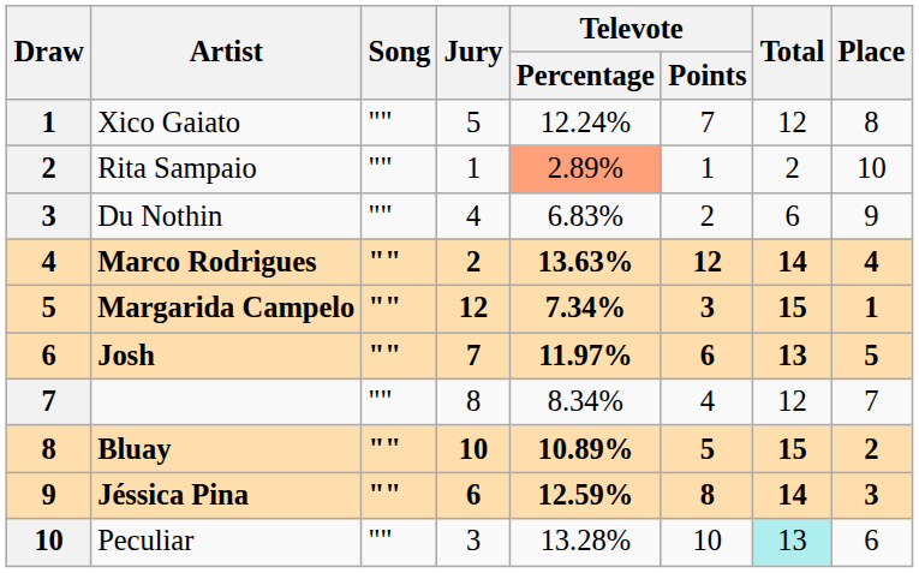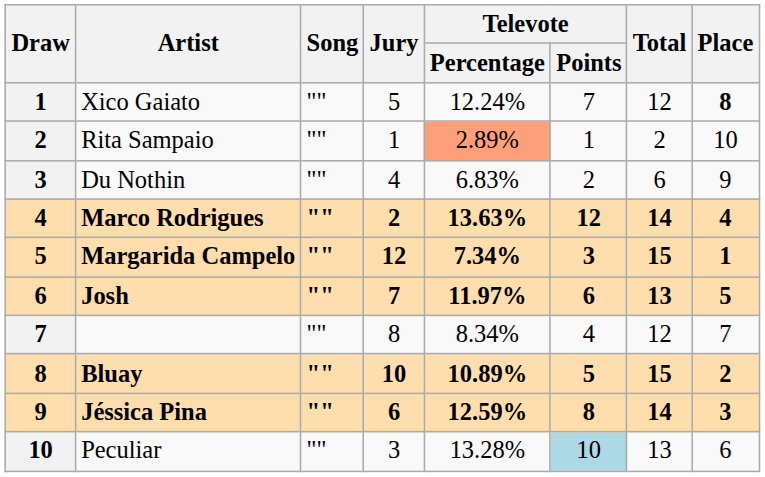Xico Gaiato | Place: normal -> bold
Peculiar | Televote / Points: no background -> lightblue background
Peculiar | Total: paleturquoise background -> no background
